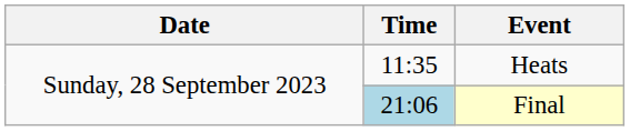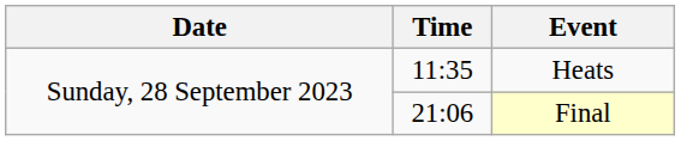Final | Time: lightblue background -> no background
